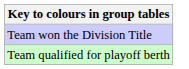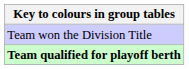row 3 | column 1: normal -> bold
